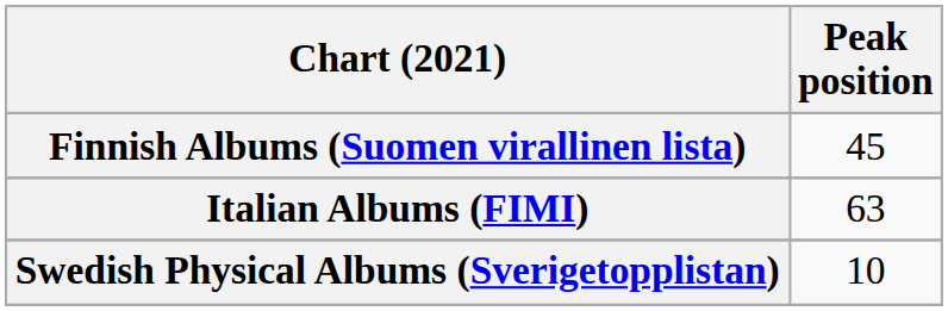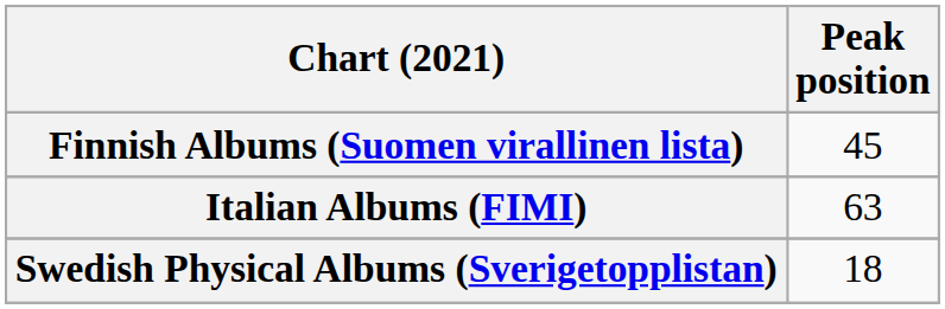Swedish Physical Albums (Sverigetopplistan) | Peak position: 10 -> 18
